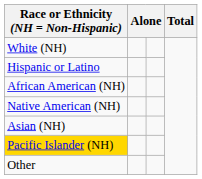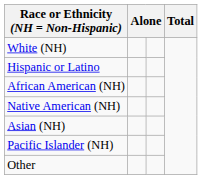Pacific Islander (NH) | Race or Ethnicity (NH = Non-Hispanic): gold background -> no background
